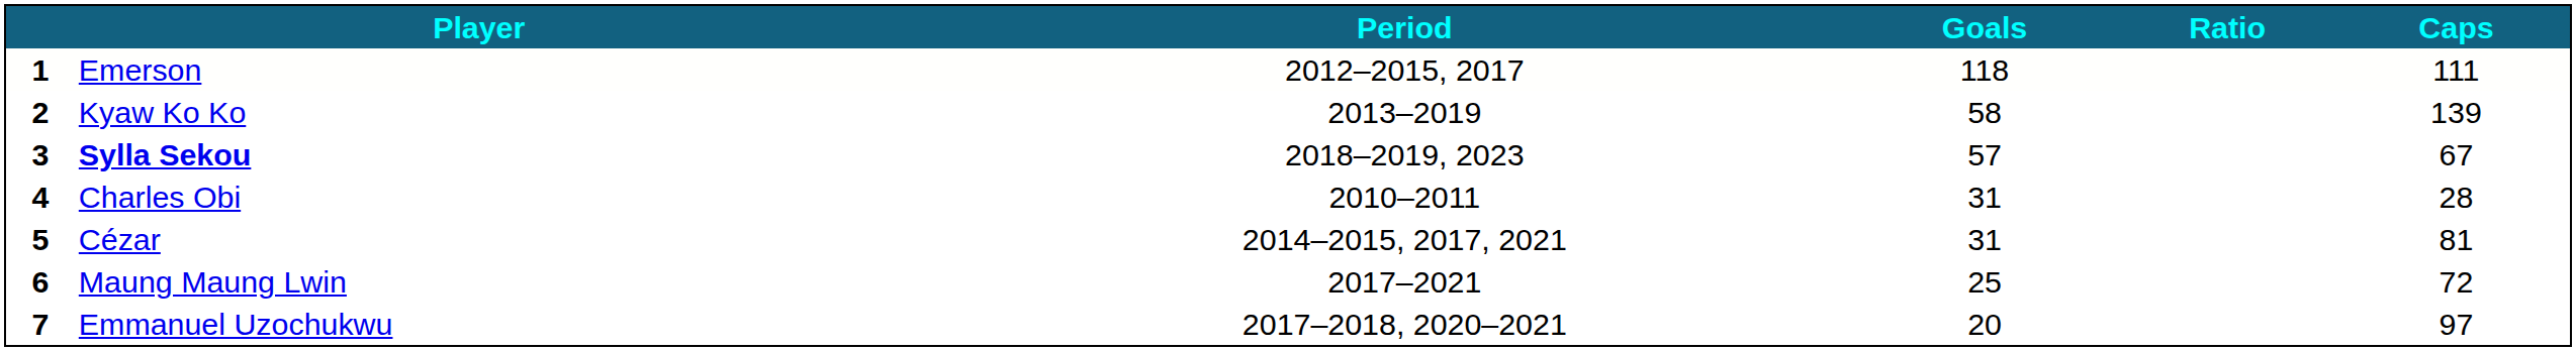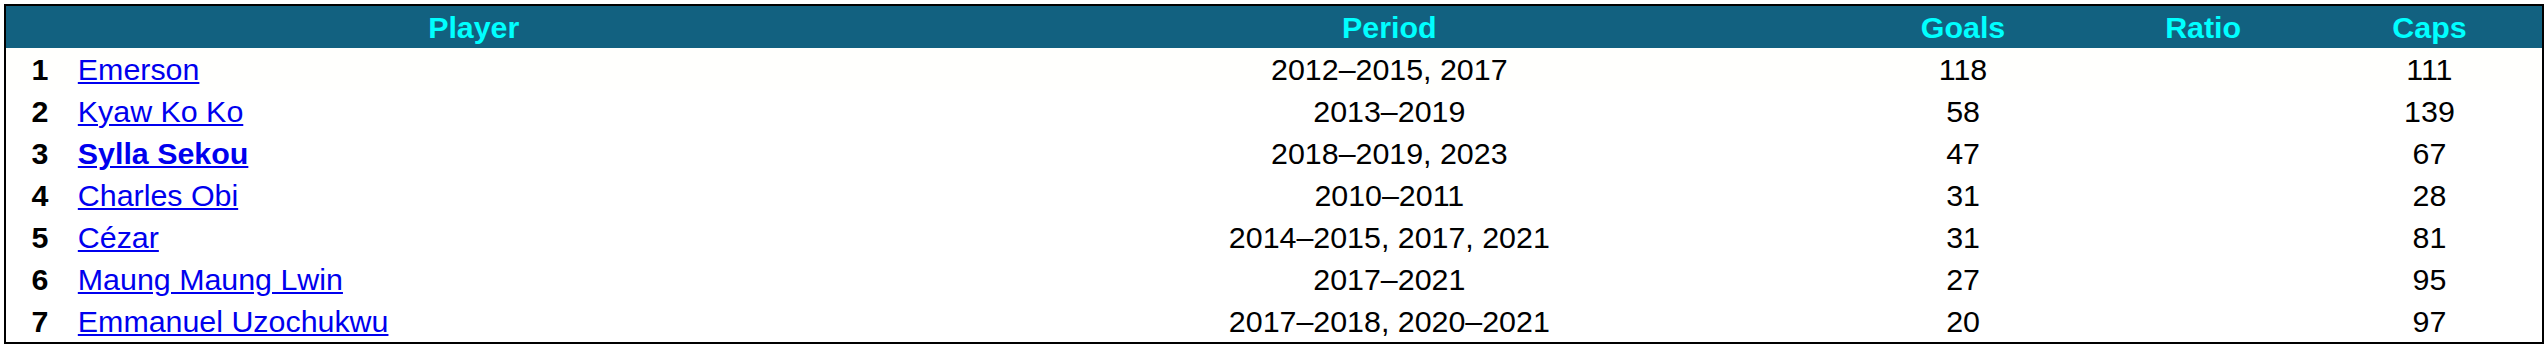3 | Goals: 57 -> 47
6 | Goals: 25 -> 27
6 | Caps: 72 -> 95
